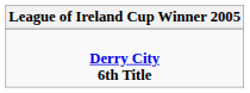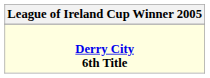row 2 | column 1: no background -> lightyellow background
